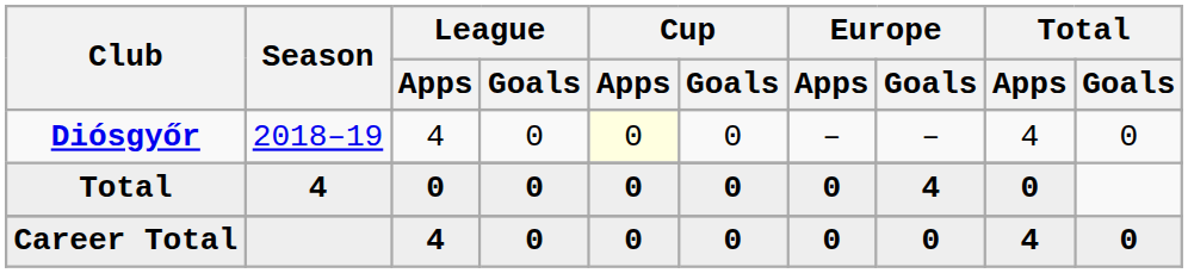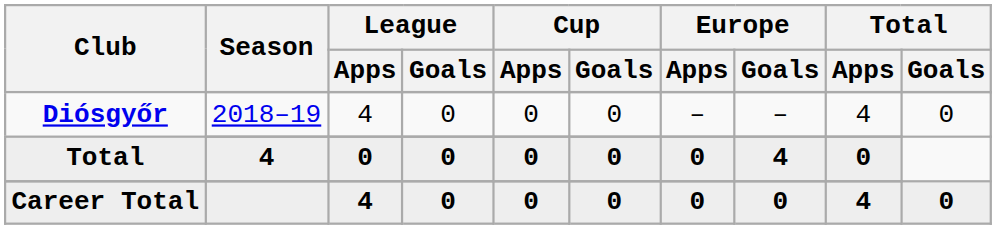Diósgyőr / 2018–19 | Cup / Apps: lightyellow background -> no background
